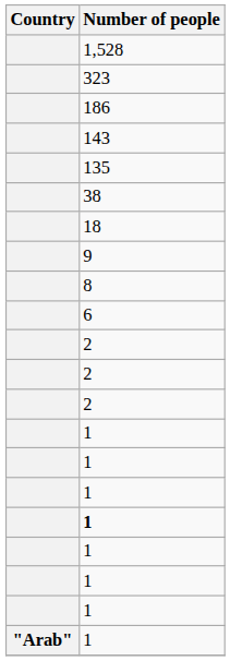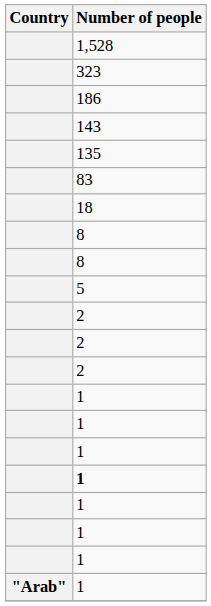row 7 | Number of people: 38 -> 83
row 9 | Number of people: 9 -> 8
row 11 | Number of people: 6 -> 5
